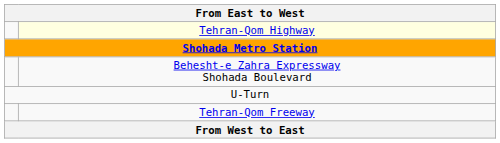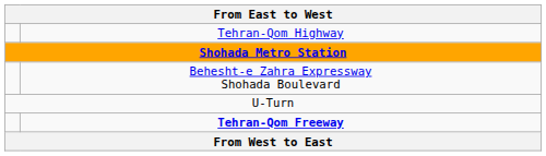Tehran-Qom Highway | column 2: lightyellow background -> no background
Tehran-Qom Freeway | column 2: normal -> bold
